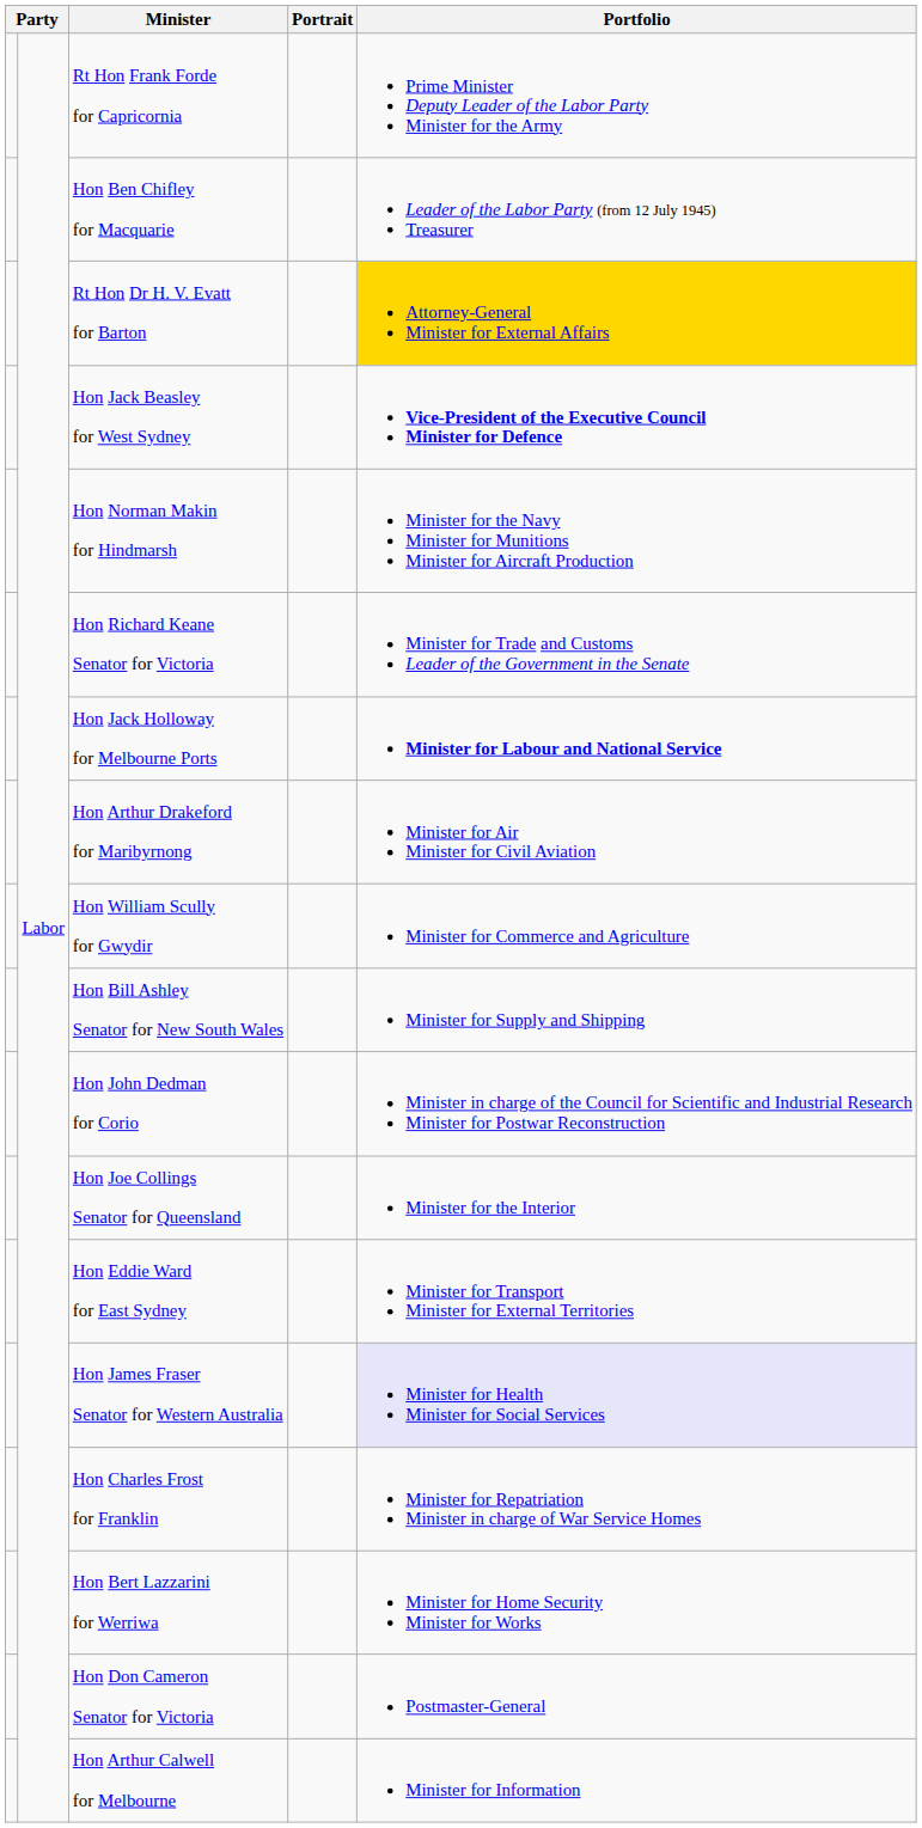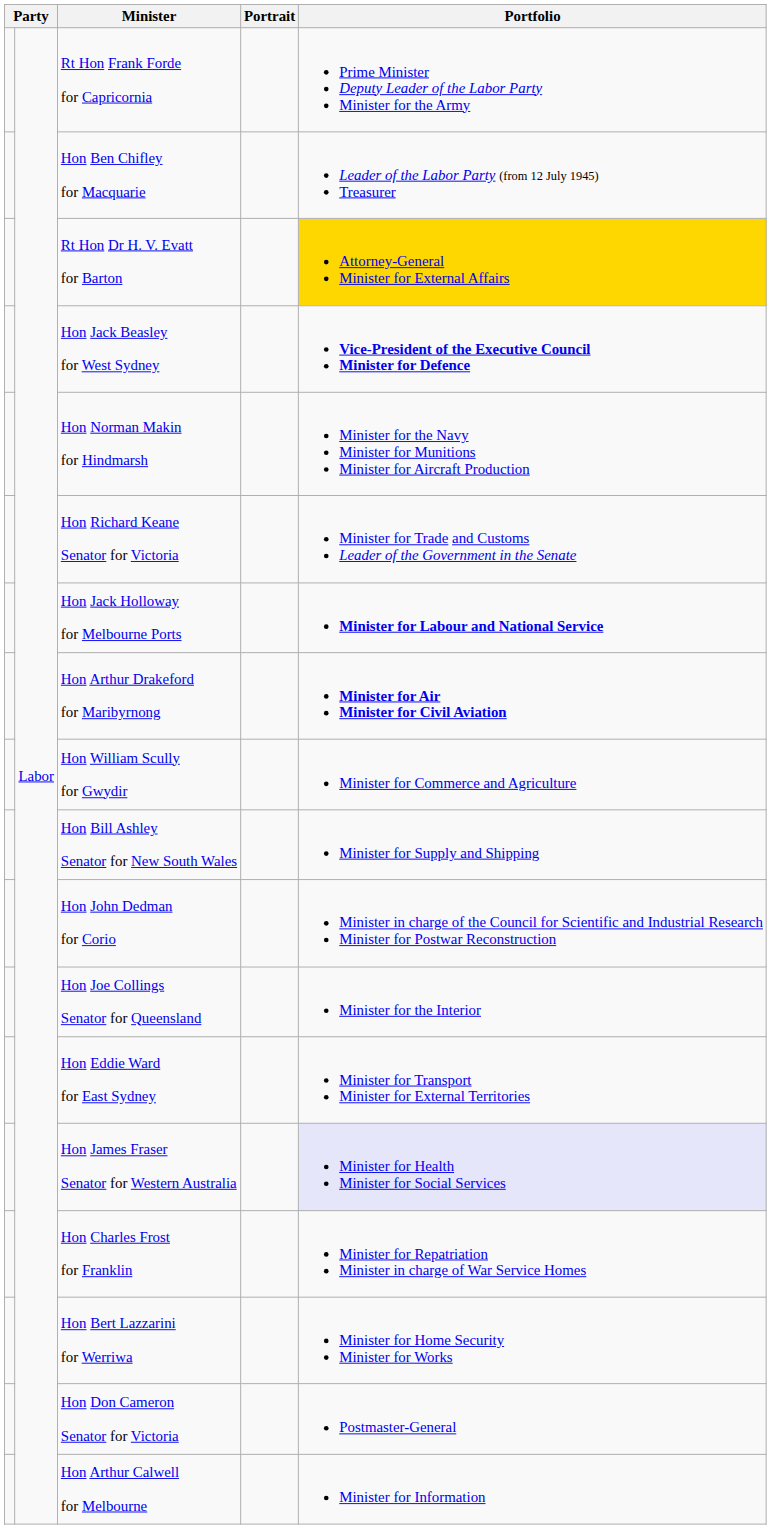Hon Arthur Drakeford for Maribyrnong | Portfolio: normal -> bold
